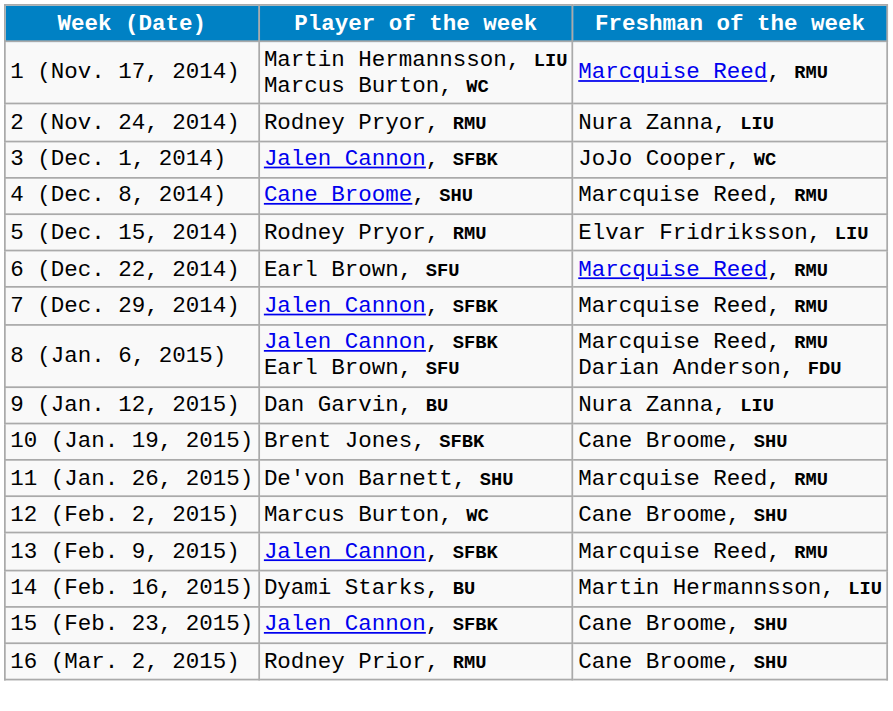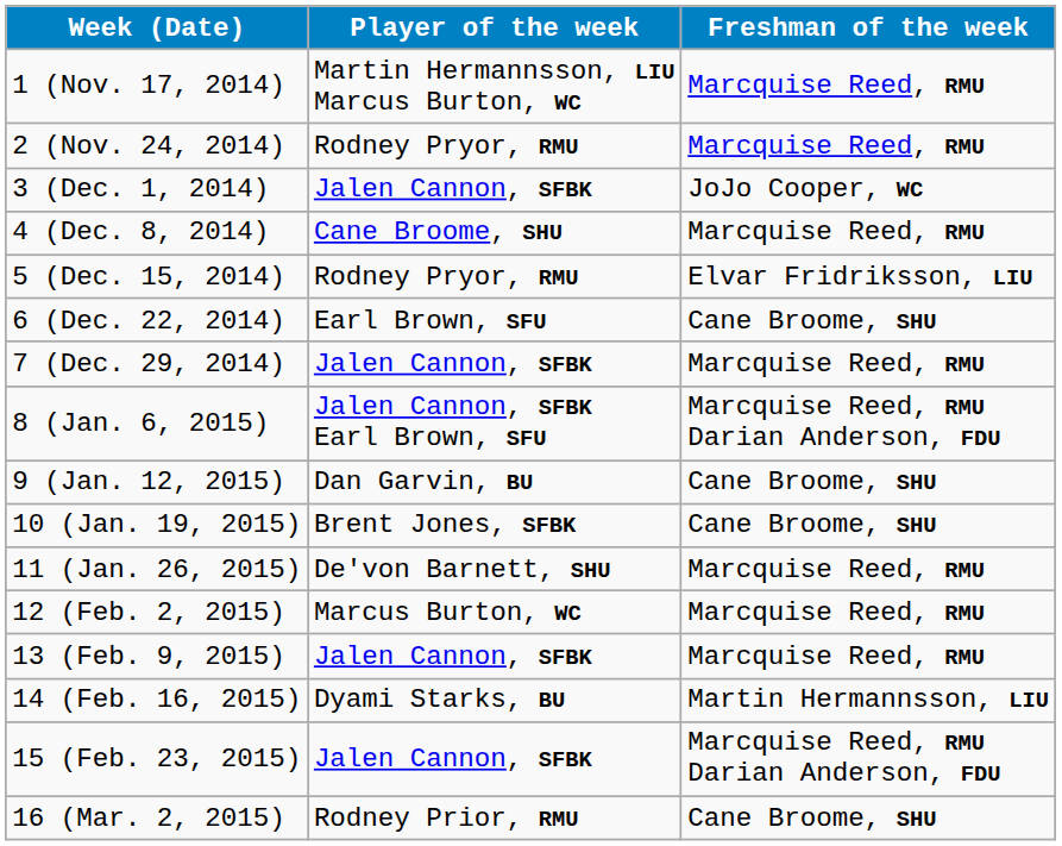2 (Nov. 24, 2014) | Freshman of the week: Nura Zanna, LIU -> Marcquise Reed, RMU
6 (Dec. 22, 2014) | Freshman of the week: Marcquise Reed, RMU -> Cane Broome, SHU
9 (Jan. 12, 2015) | Freshman of the week: Nura Zanna, LIU -> Cane Broome, SHU
12 (Feb. 2, 2015) | Freshman of the week: Cane Broome, SHU -> Marcquise Reed, RMU
15 (Feb. 23, 2015) | Freshman of the week: Cane Broome, SHU -> Marcquise Reed, RMU Darian Anderson, FDU
